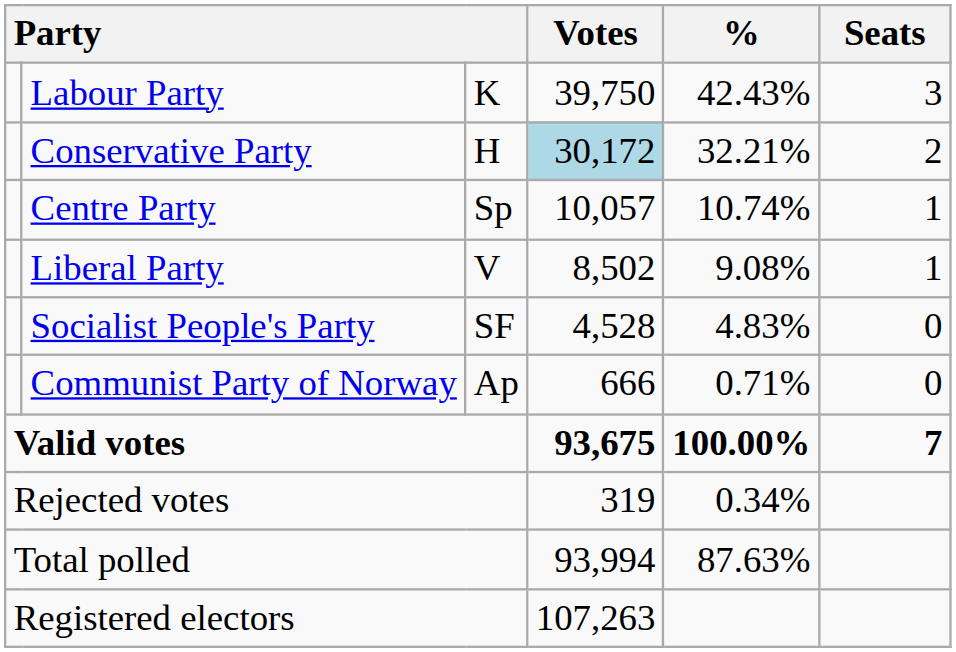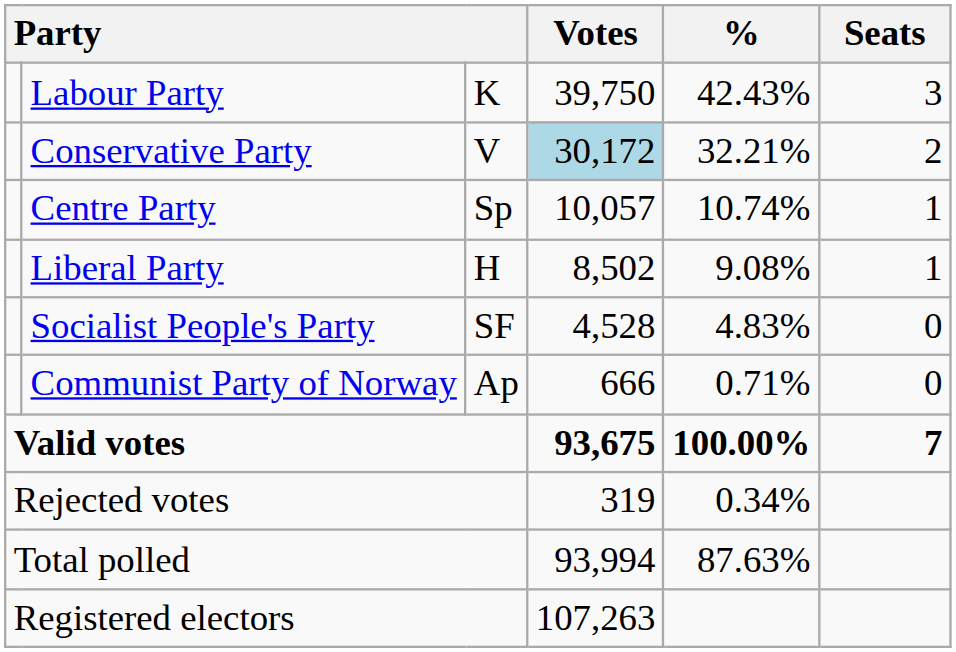Conservative Party | column 3: H -> V
Liberal Party | column 3: V -> H
